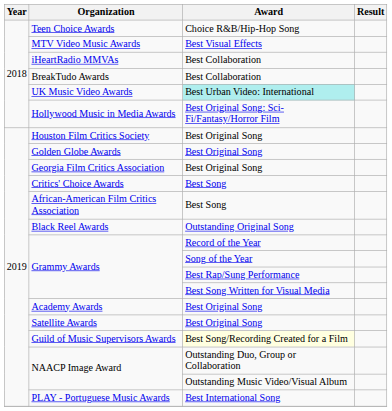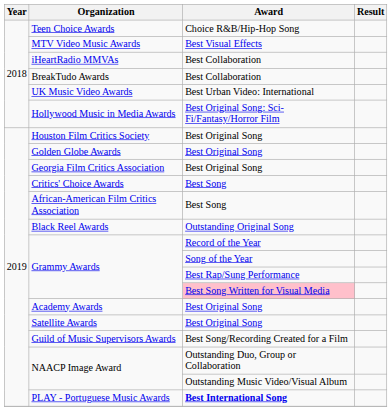UK Music Video Awards | Award: paleturquoise background -> no background
Grammy Awards / Best Song Written for Visual Media | Award: no background -> pink background
Guild of Music Supervisors Awards | Award: lightyellow background -> no background
PLAY - Portuguese Music Awards | Award: normal -> bold
